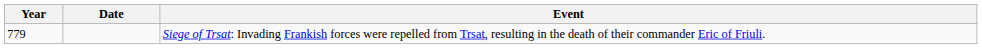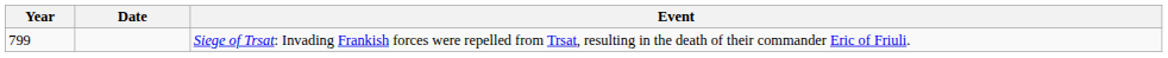row 2 | Year: 779 -> 799
